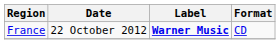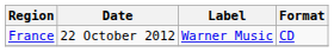France | Label: bold -> normal
